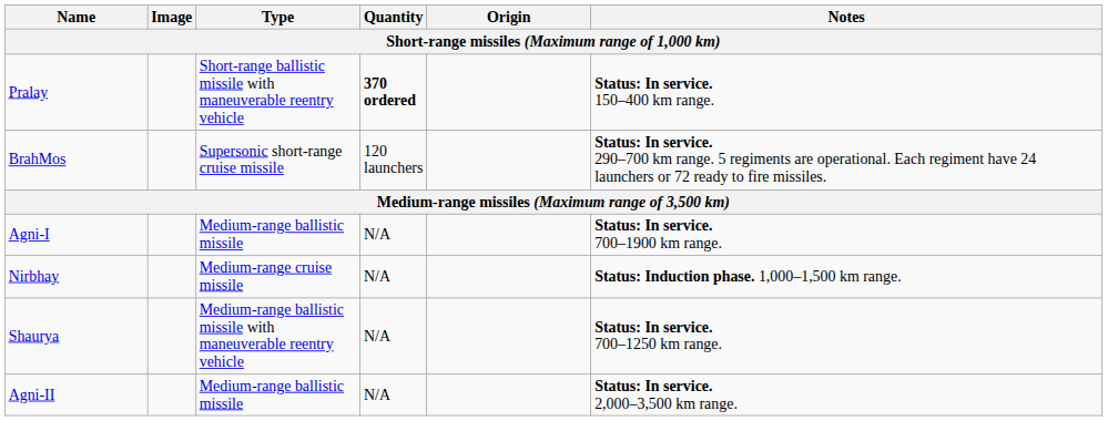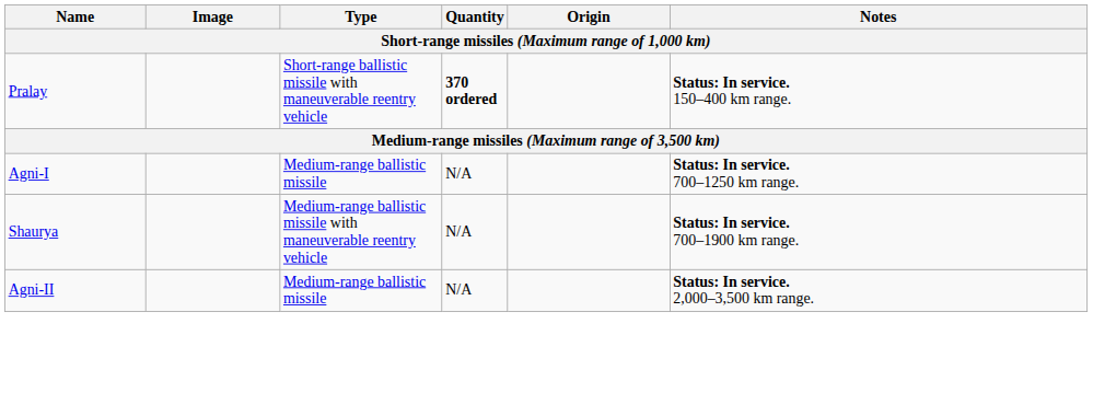- row: BrahMos | Supersonic short-range cruise missile | 120 launchers | Status: In service. 290–700 km range. 5 regiments are operational. Each regiment have 24 launchers or 72 ready to fire missiles.
Agni-I | Notes: Status: In service. 700–1900 km range. -> Status: In service. 700–1250 km range.
- row: Nirbhay | Medium-range cruise missile | N/A | Status: Induction phase. 1,000–1,500 km range.
Shaurya | Notes: Status: In service. 700–1250 km range. -> Status: In service. 700–1900 km range.
